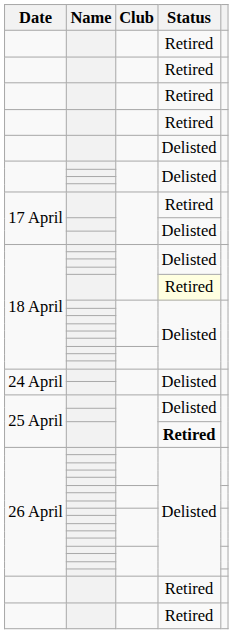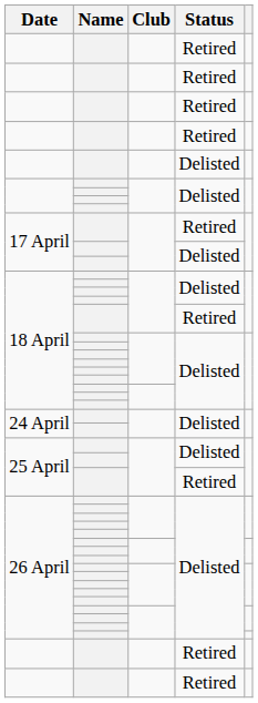18 April / Retired | Status: lightyellow background -> no background
25 April / Retired | Status: bold -> normal
